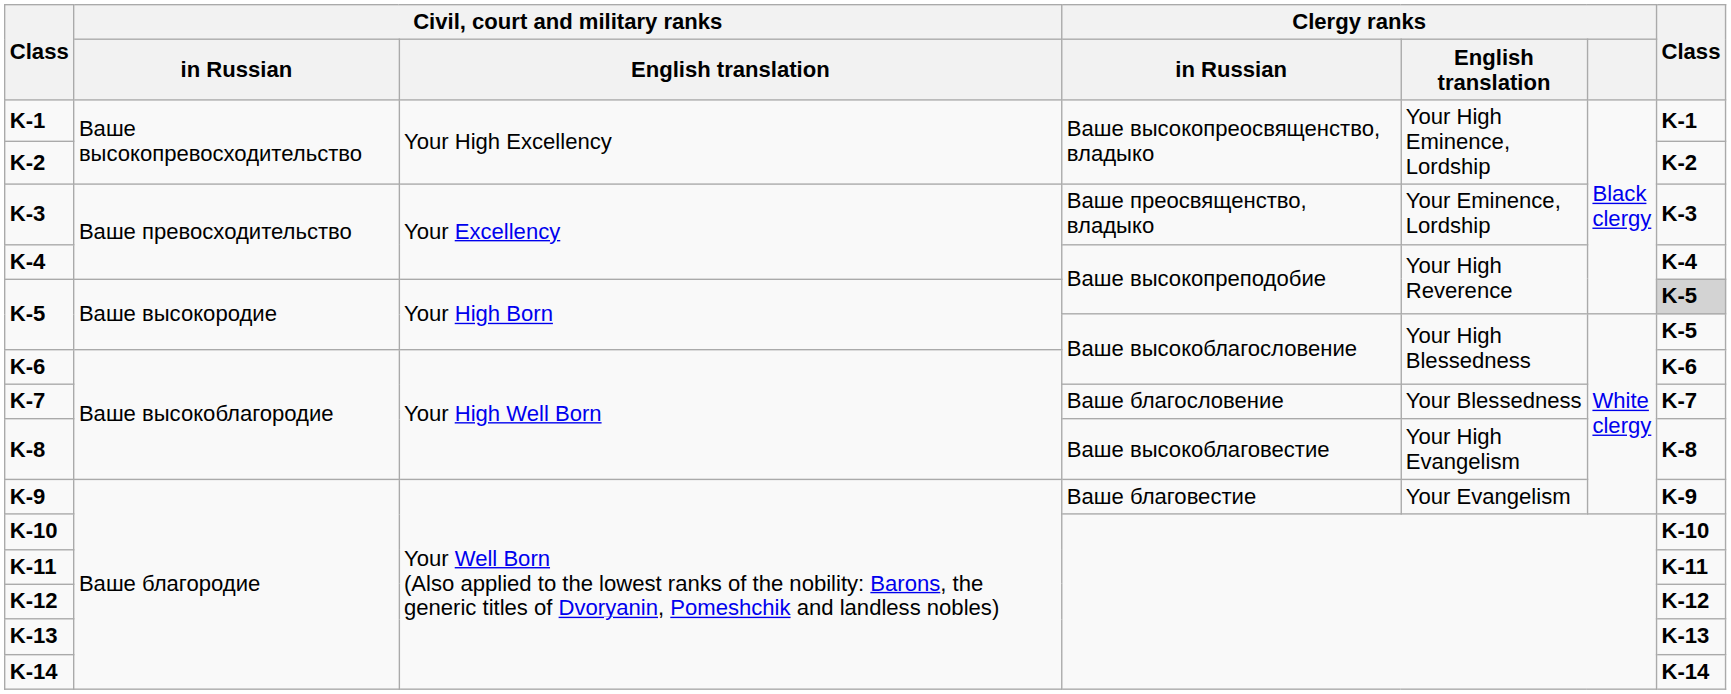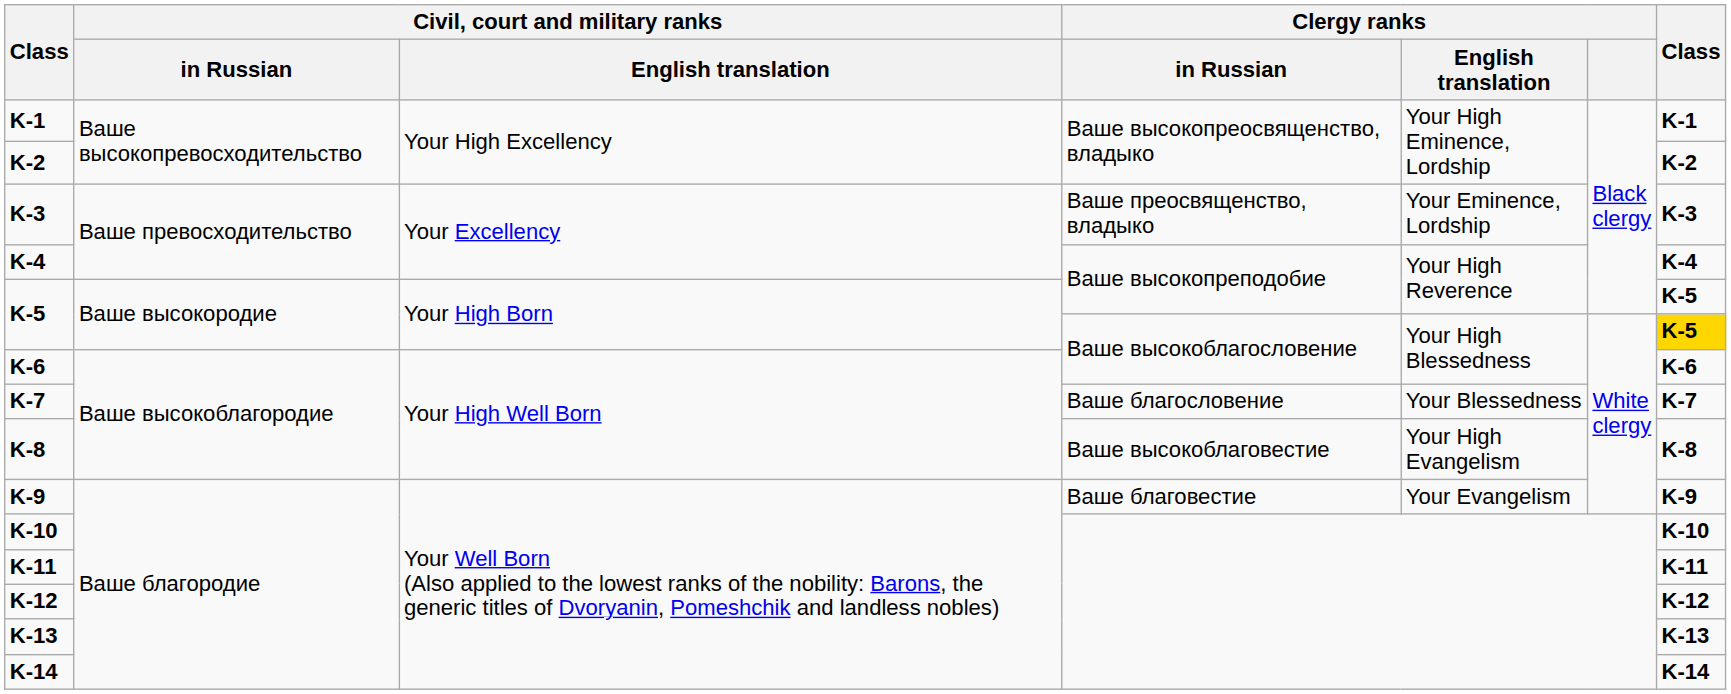K-5 / Ваше высокопреподобие | column 7: lightgrey background -> no background
K-5 / Ваше высокоблагословение | column 7: no background -> gold background
